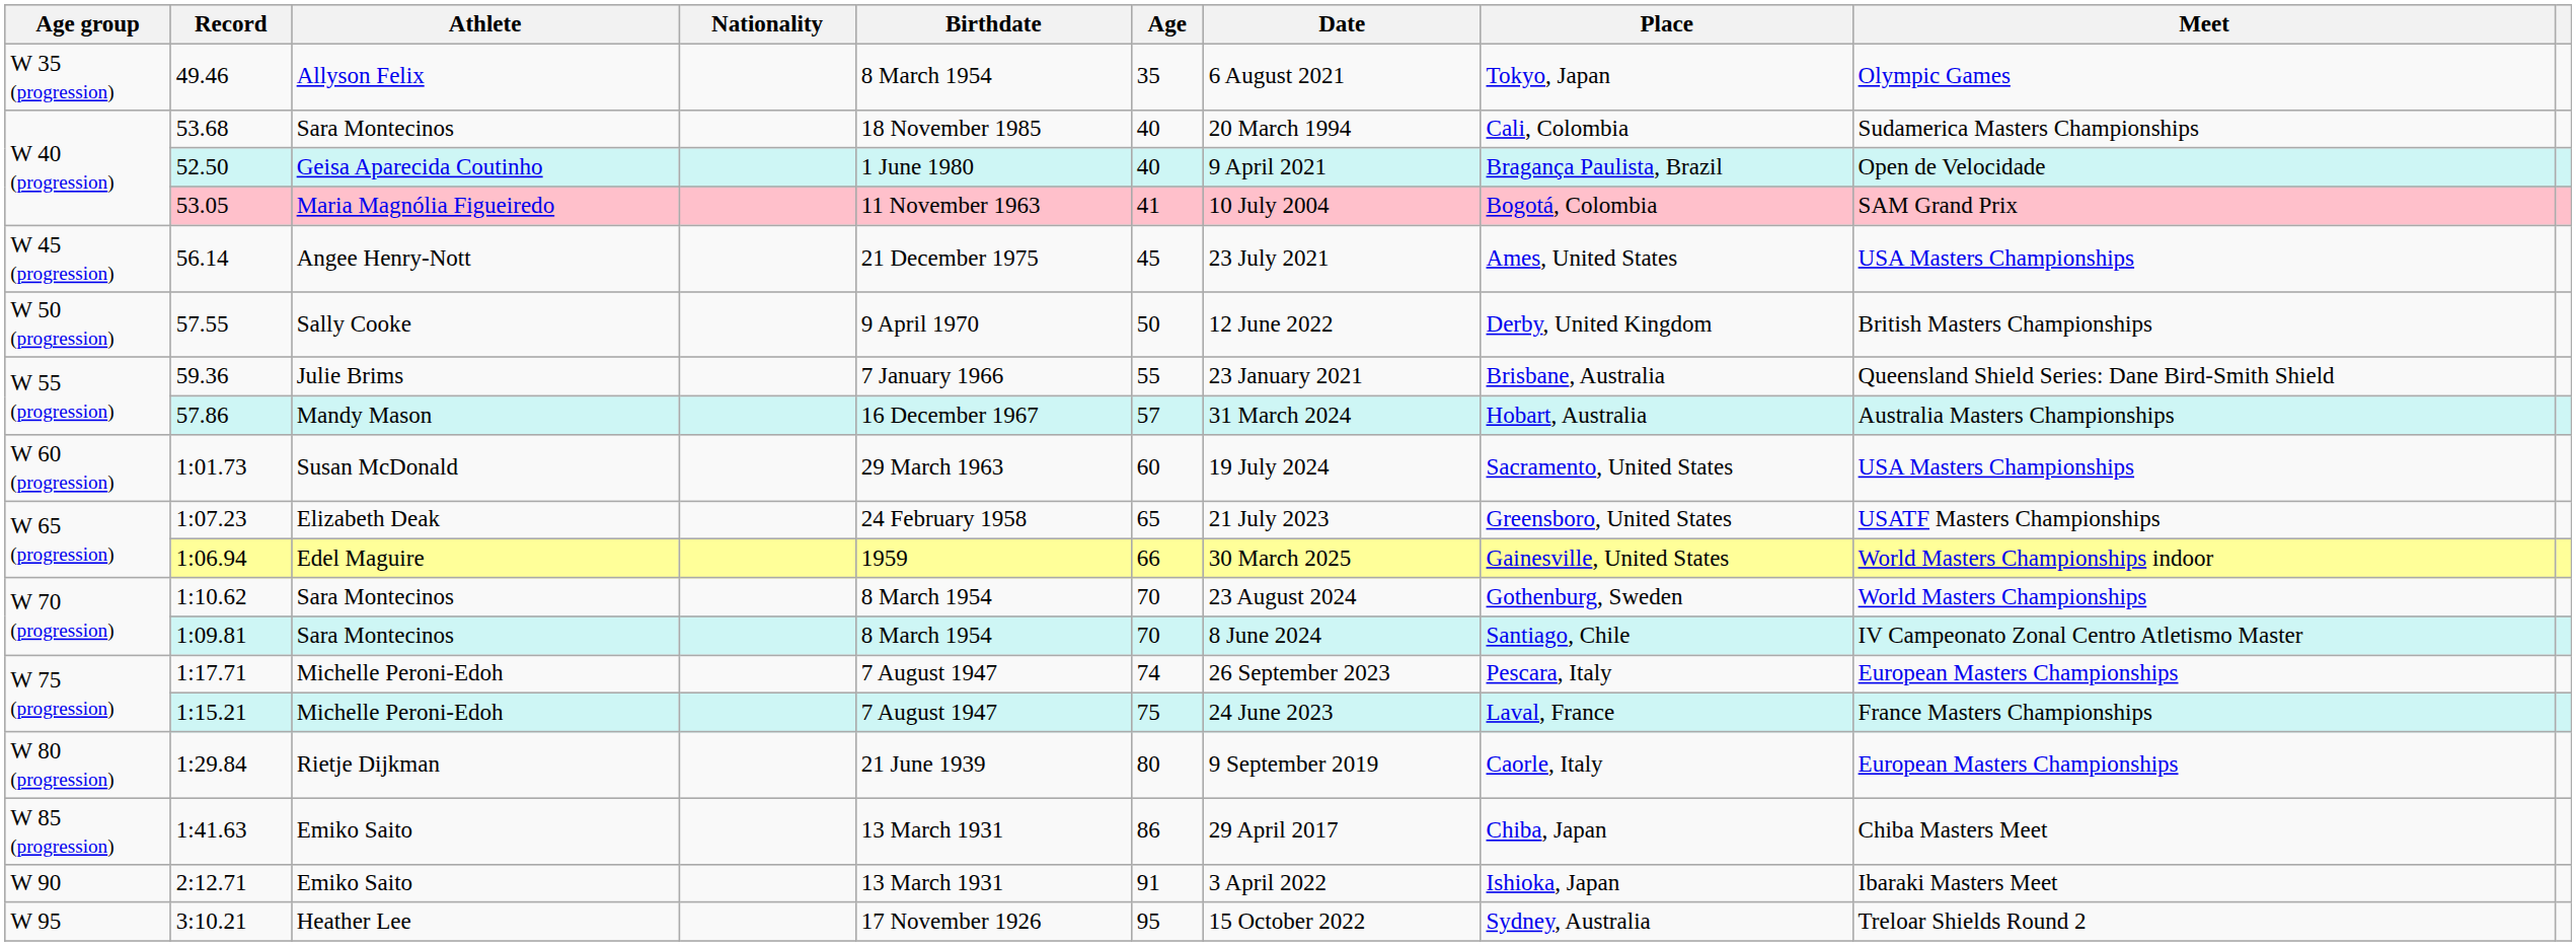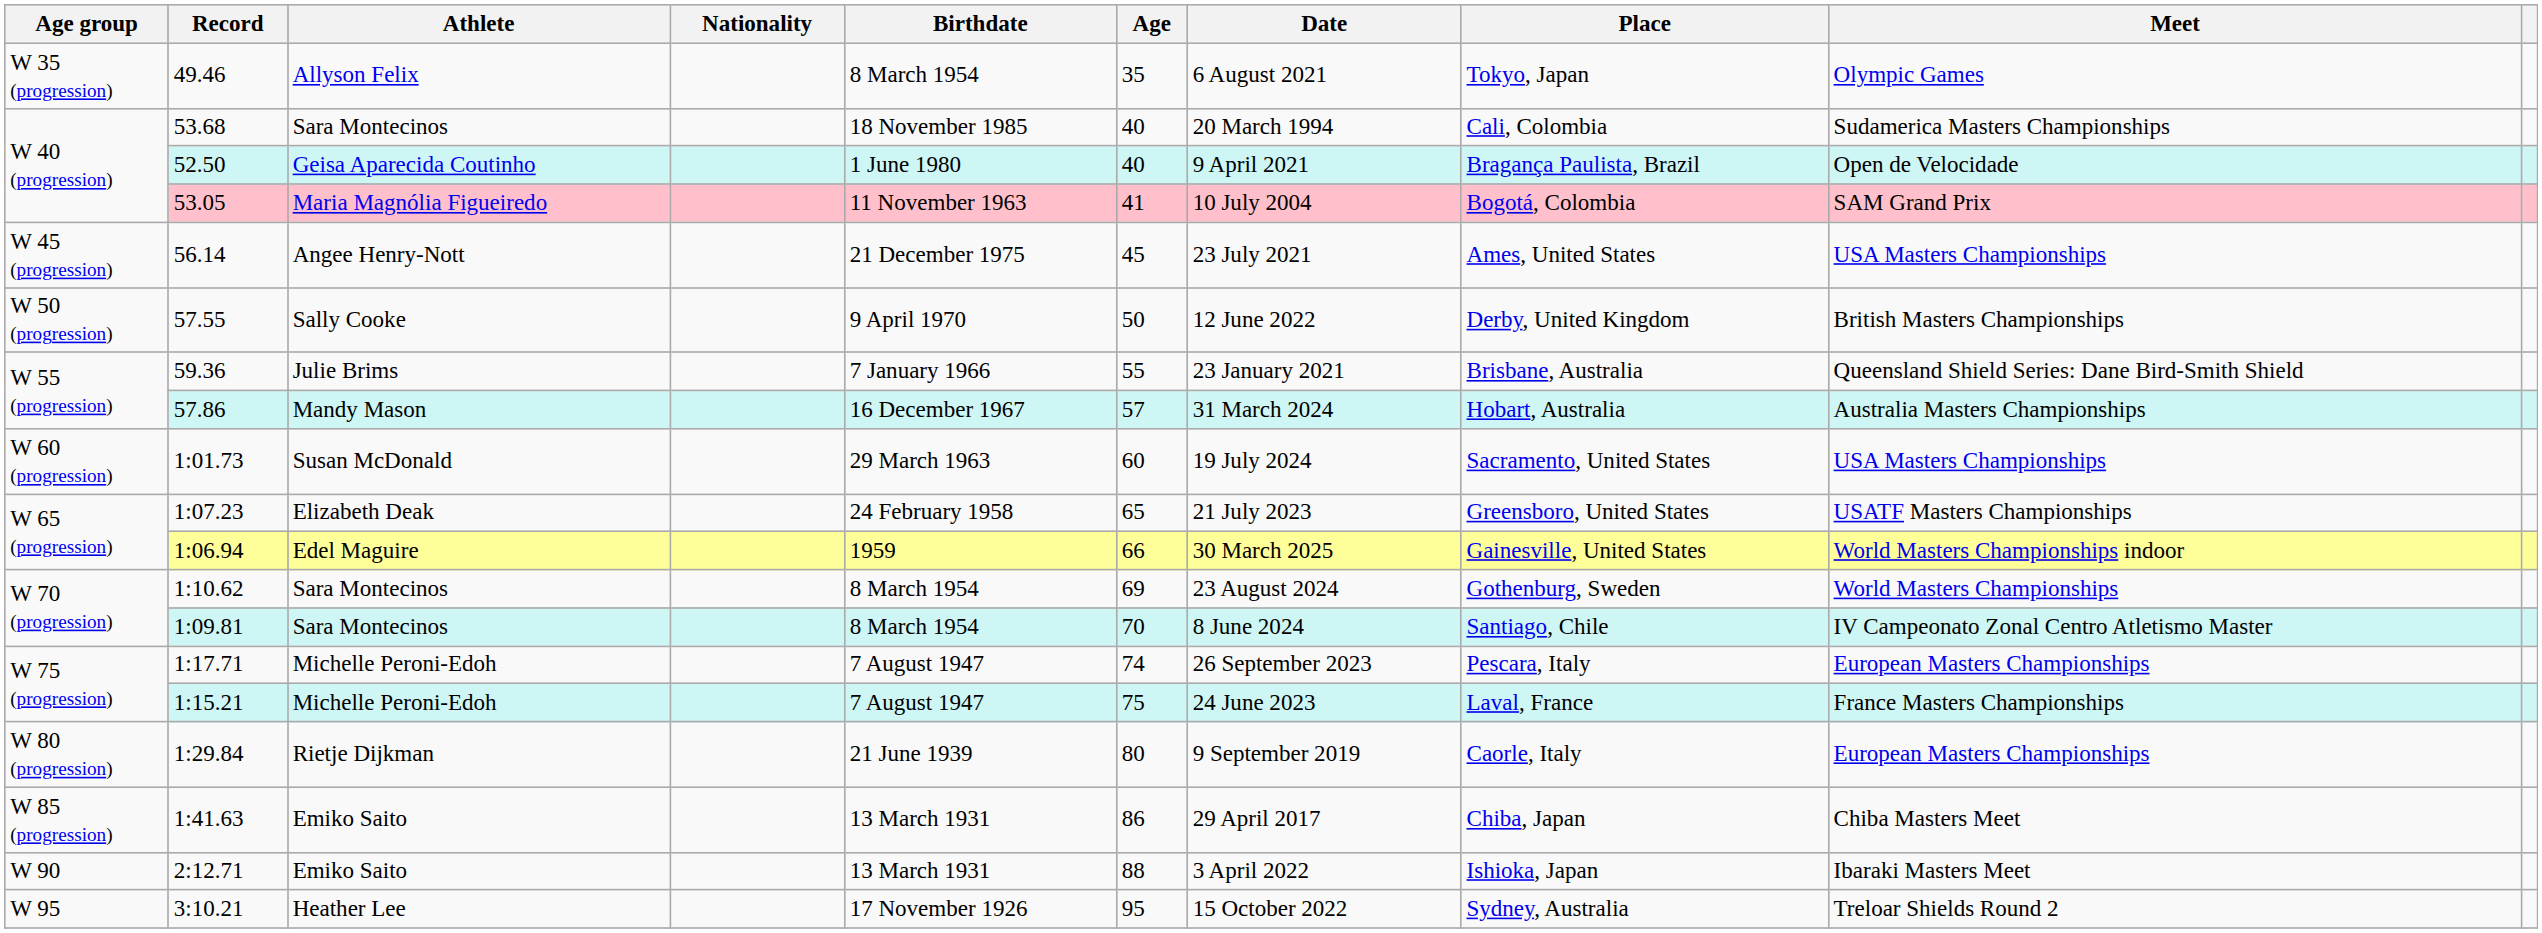1:10.62 | Age: 70 -> 69
2:12.71 | Age: 91 -> 88
